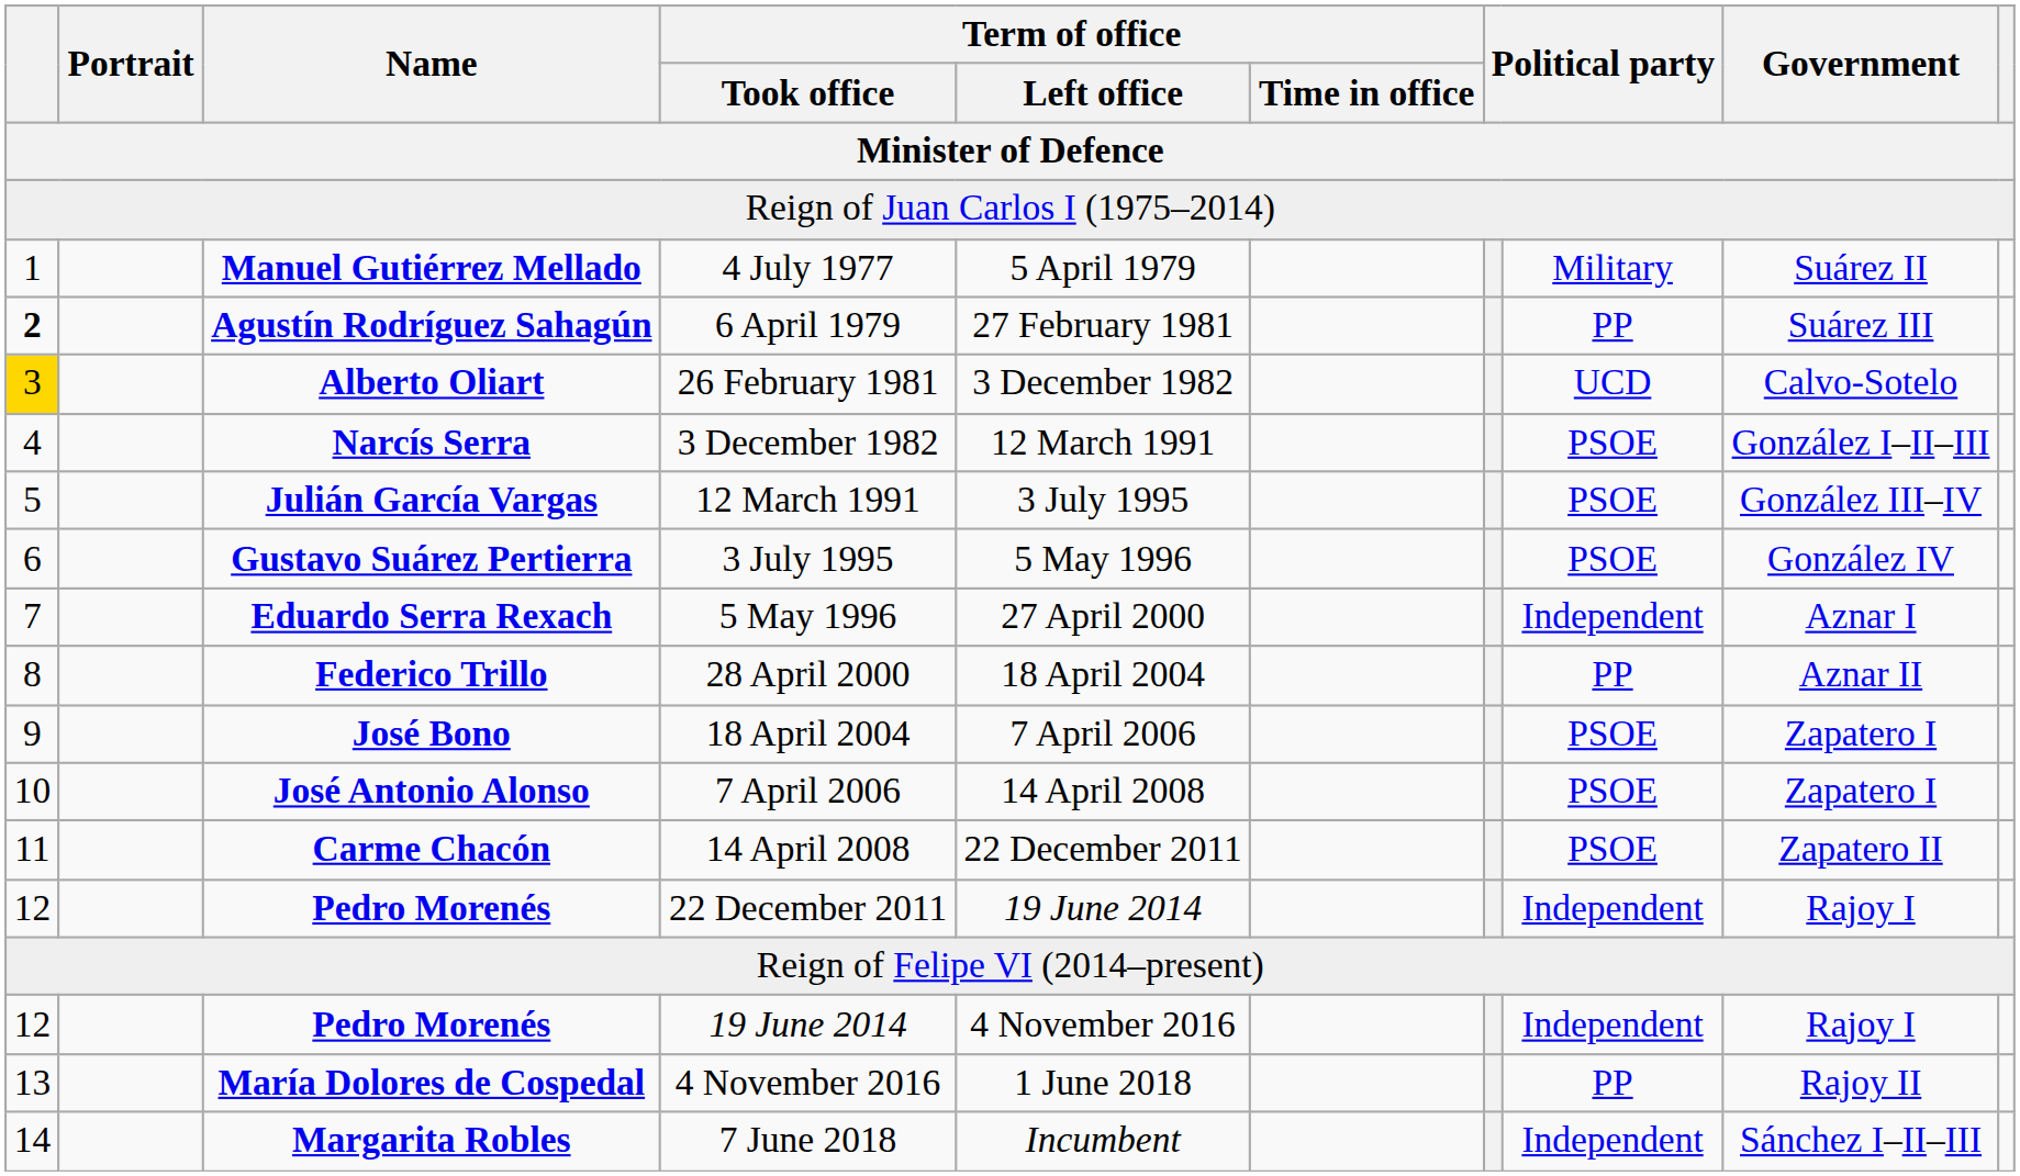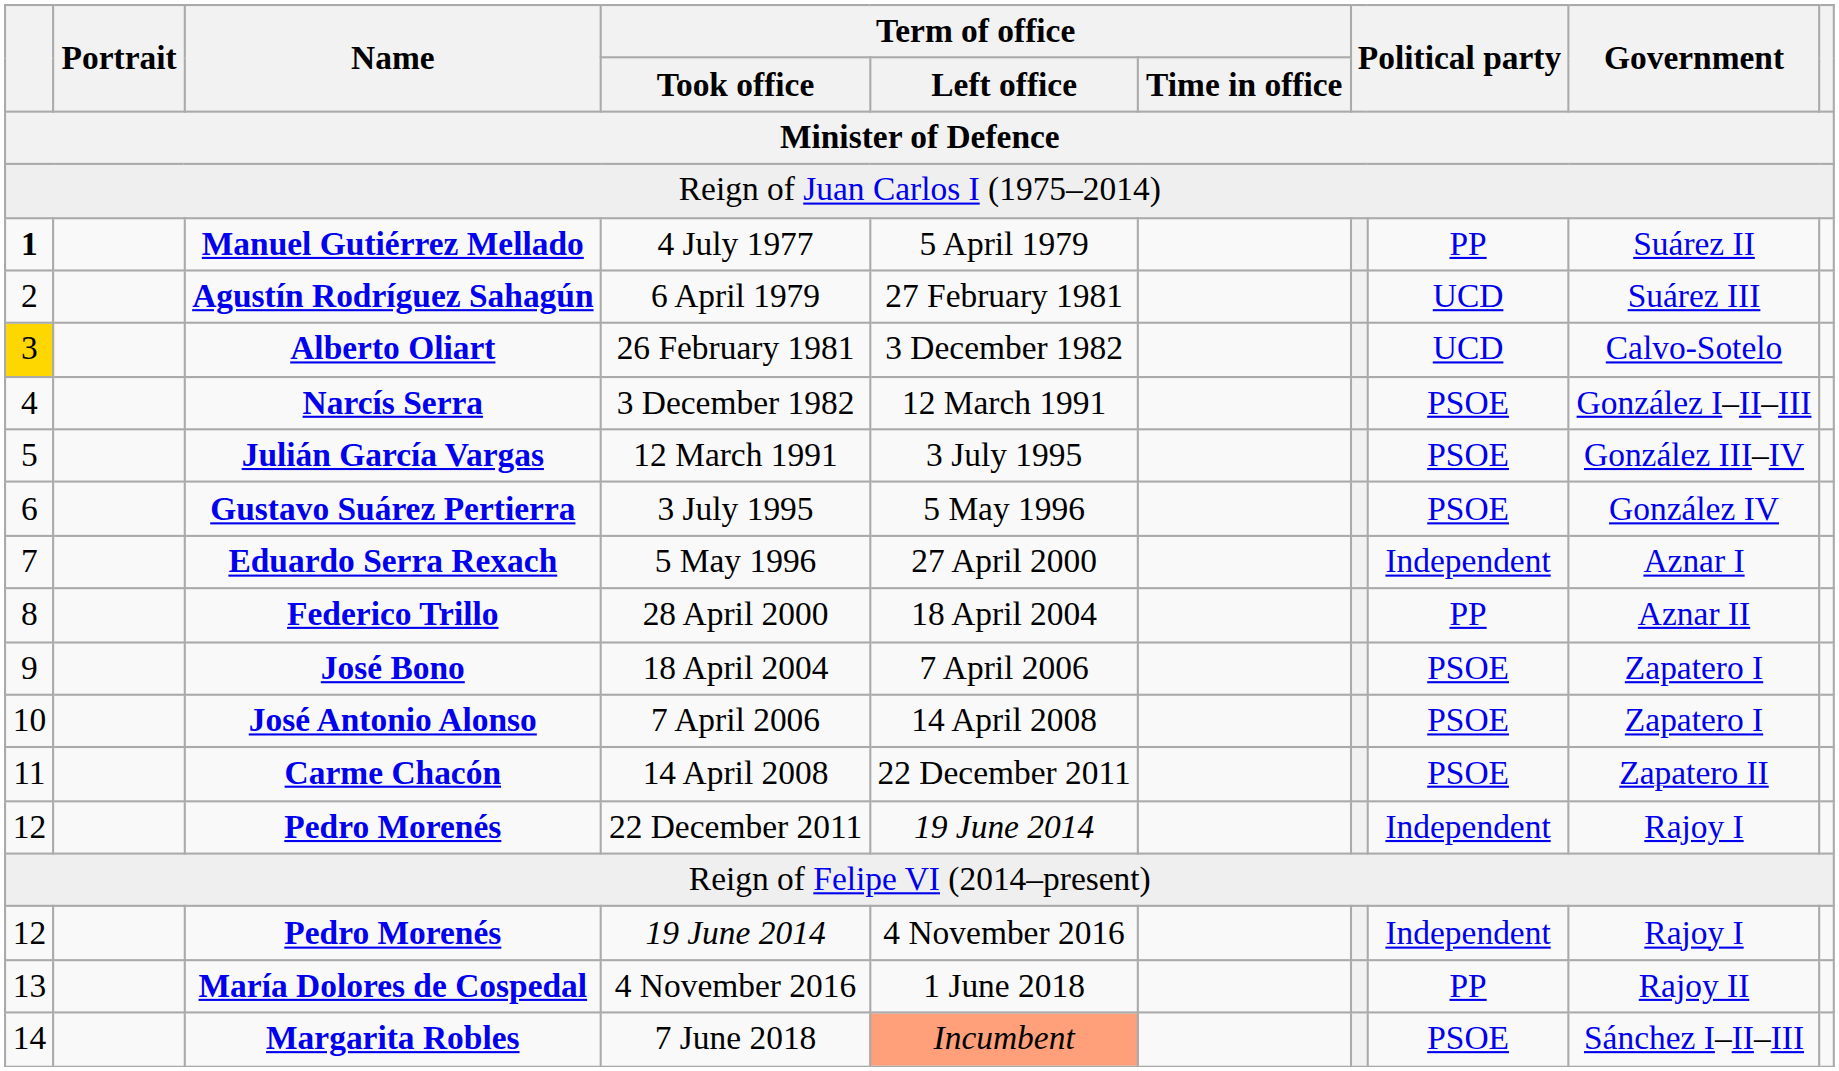4 July 1977 | column 1: normal -> bold
4 July 1977 | column 8: Military -> PP
6 April 1979 | column 1: bold -> normal
6 April 1979 | column 8: PP -> UCD
7 June 2018 | Term of office / Left office: no background -> lightsalmon background
7 June 2018 | column 8: Independent -> PSOE
